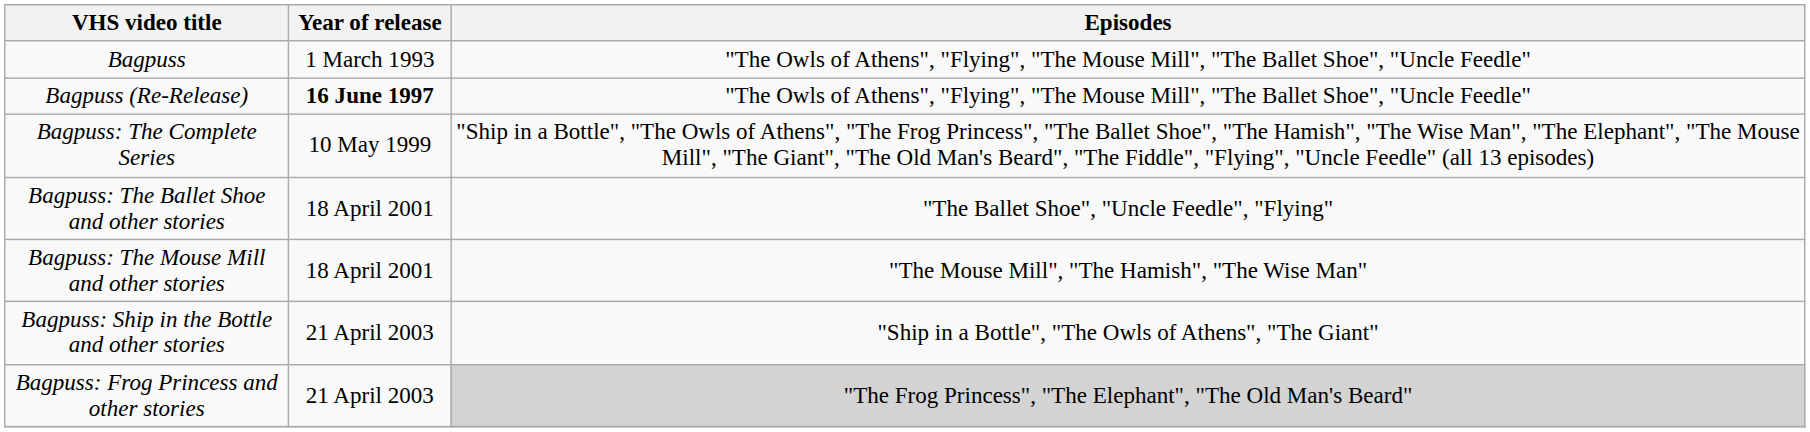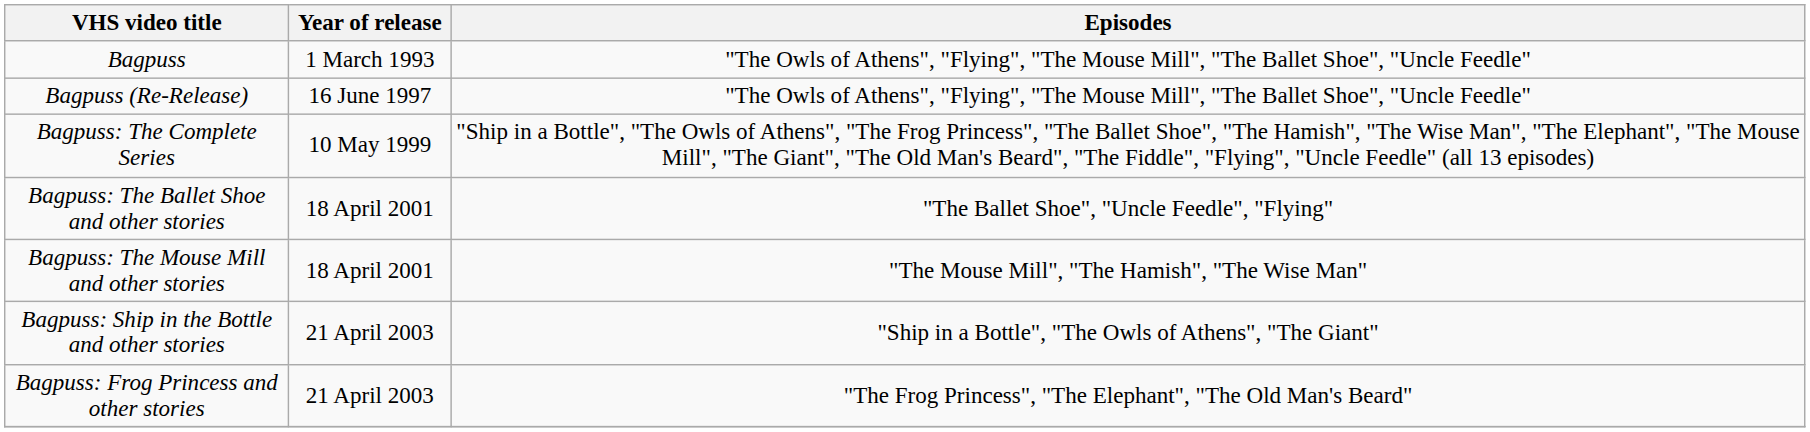Bagpuss (Re-Release) | Year of release: bold -> normal
Bagpuss: Frog Princess and other stories | Episodes: lightgrey background -> no background
